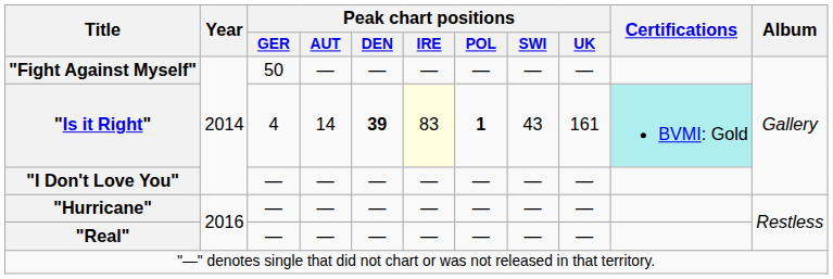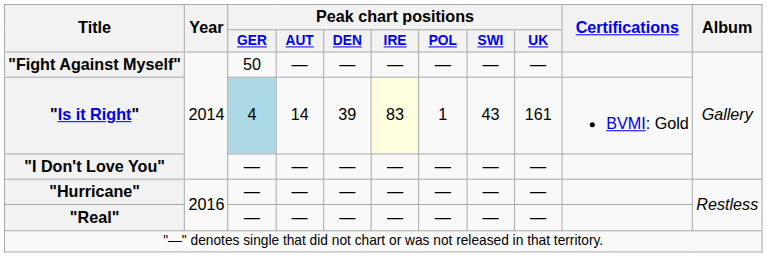"Is it Right" | Peak chart positions / GER: no background -> lightblue background
"Is it Right" | Peak chart positions / DEN: bold -> normal
"Is it Right" | Peak chart positions / POL: bold -> normal
"Is it Right" | Certifications: paleturquoise background -> no background
